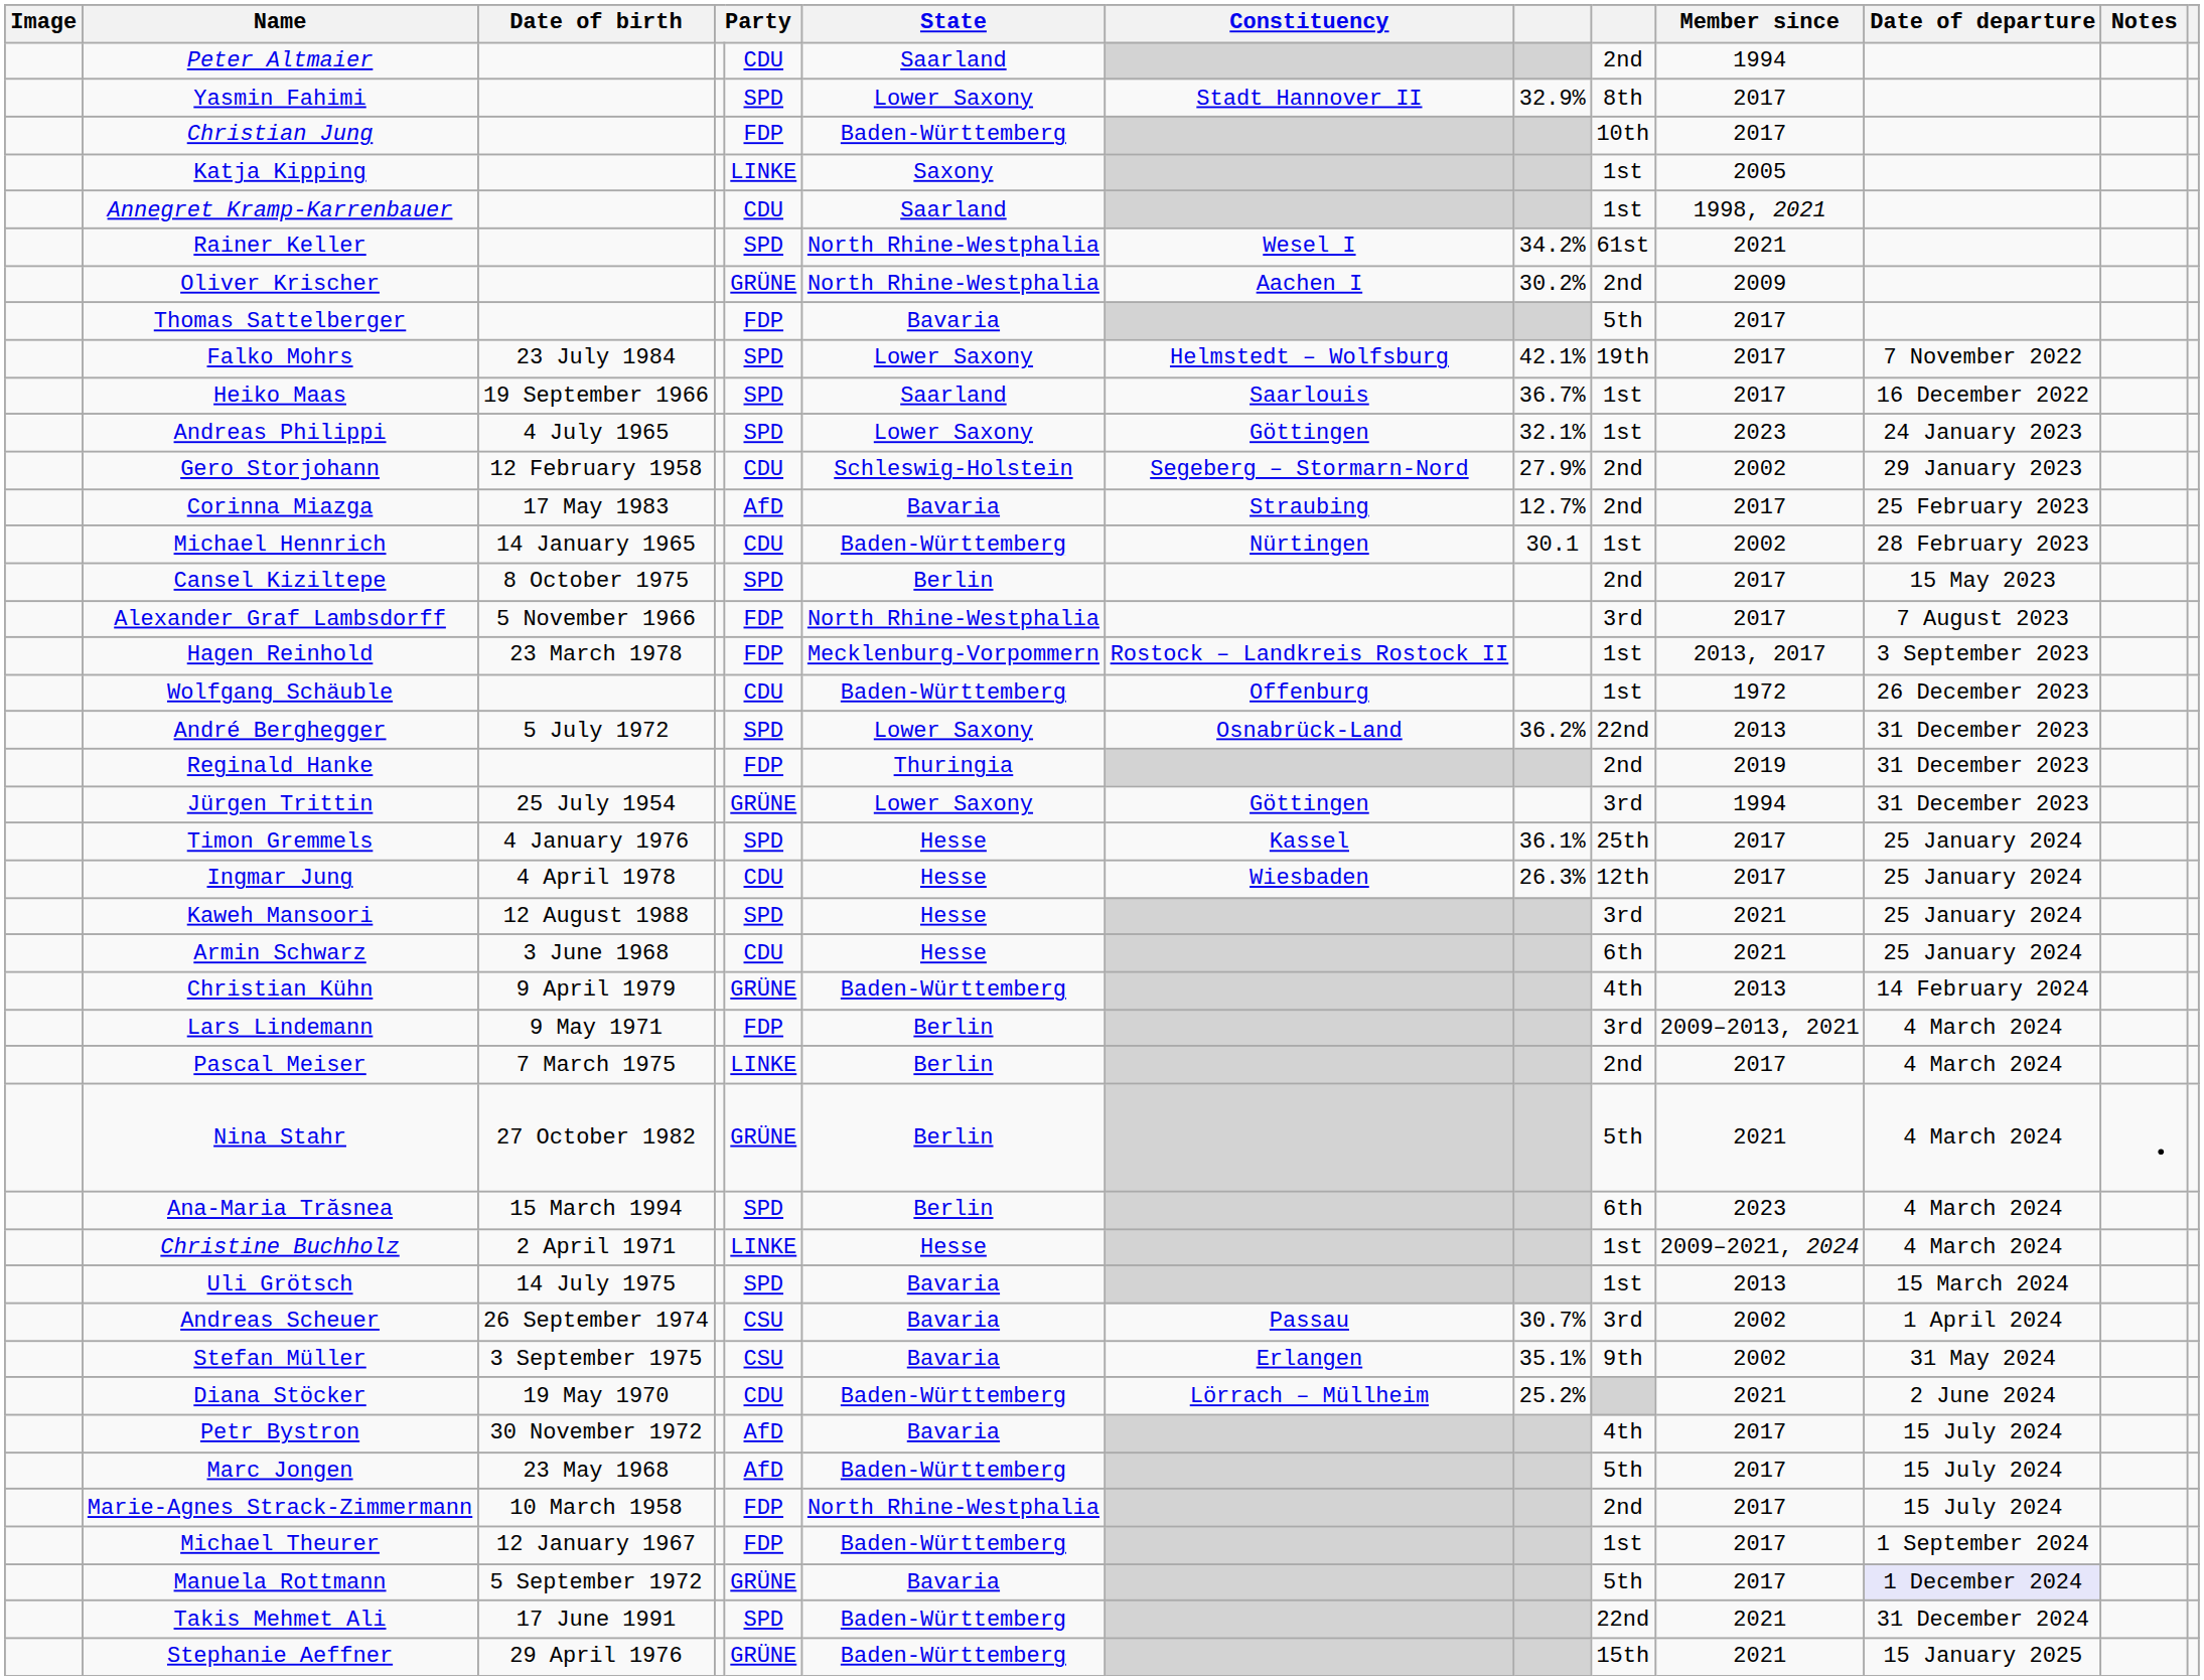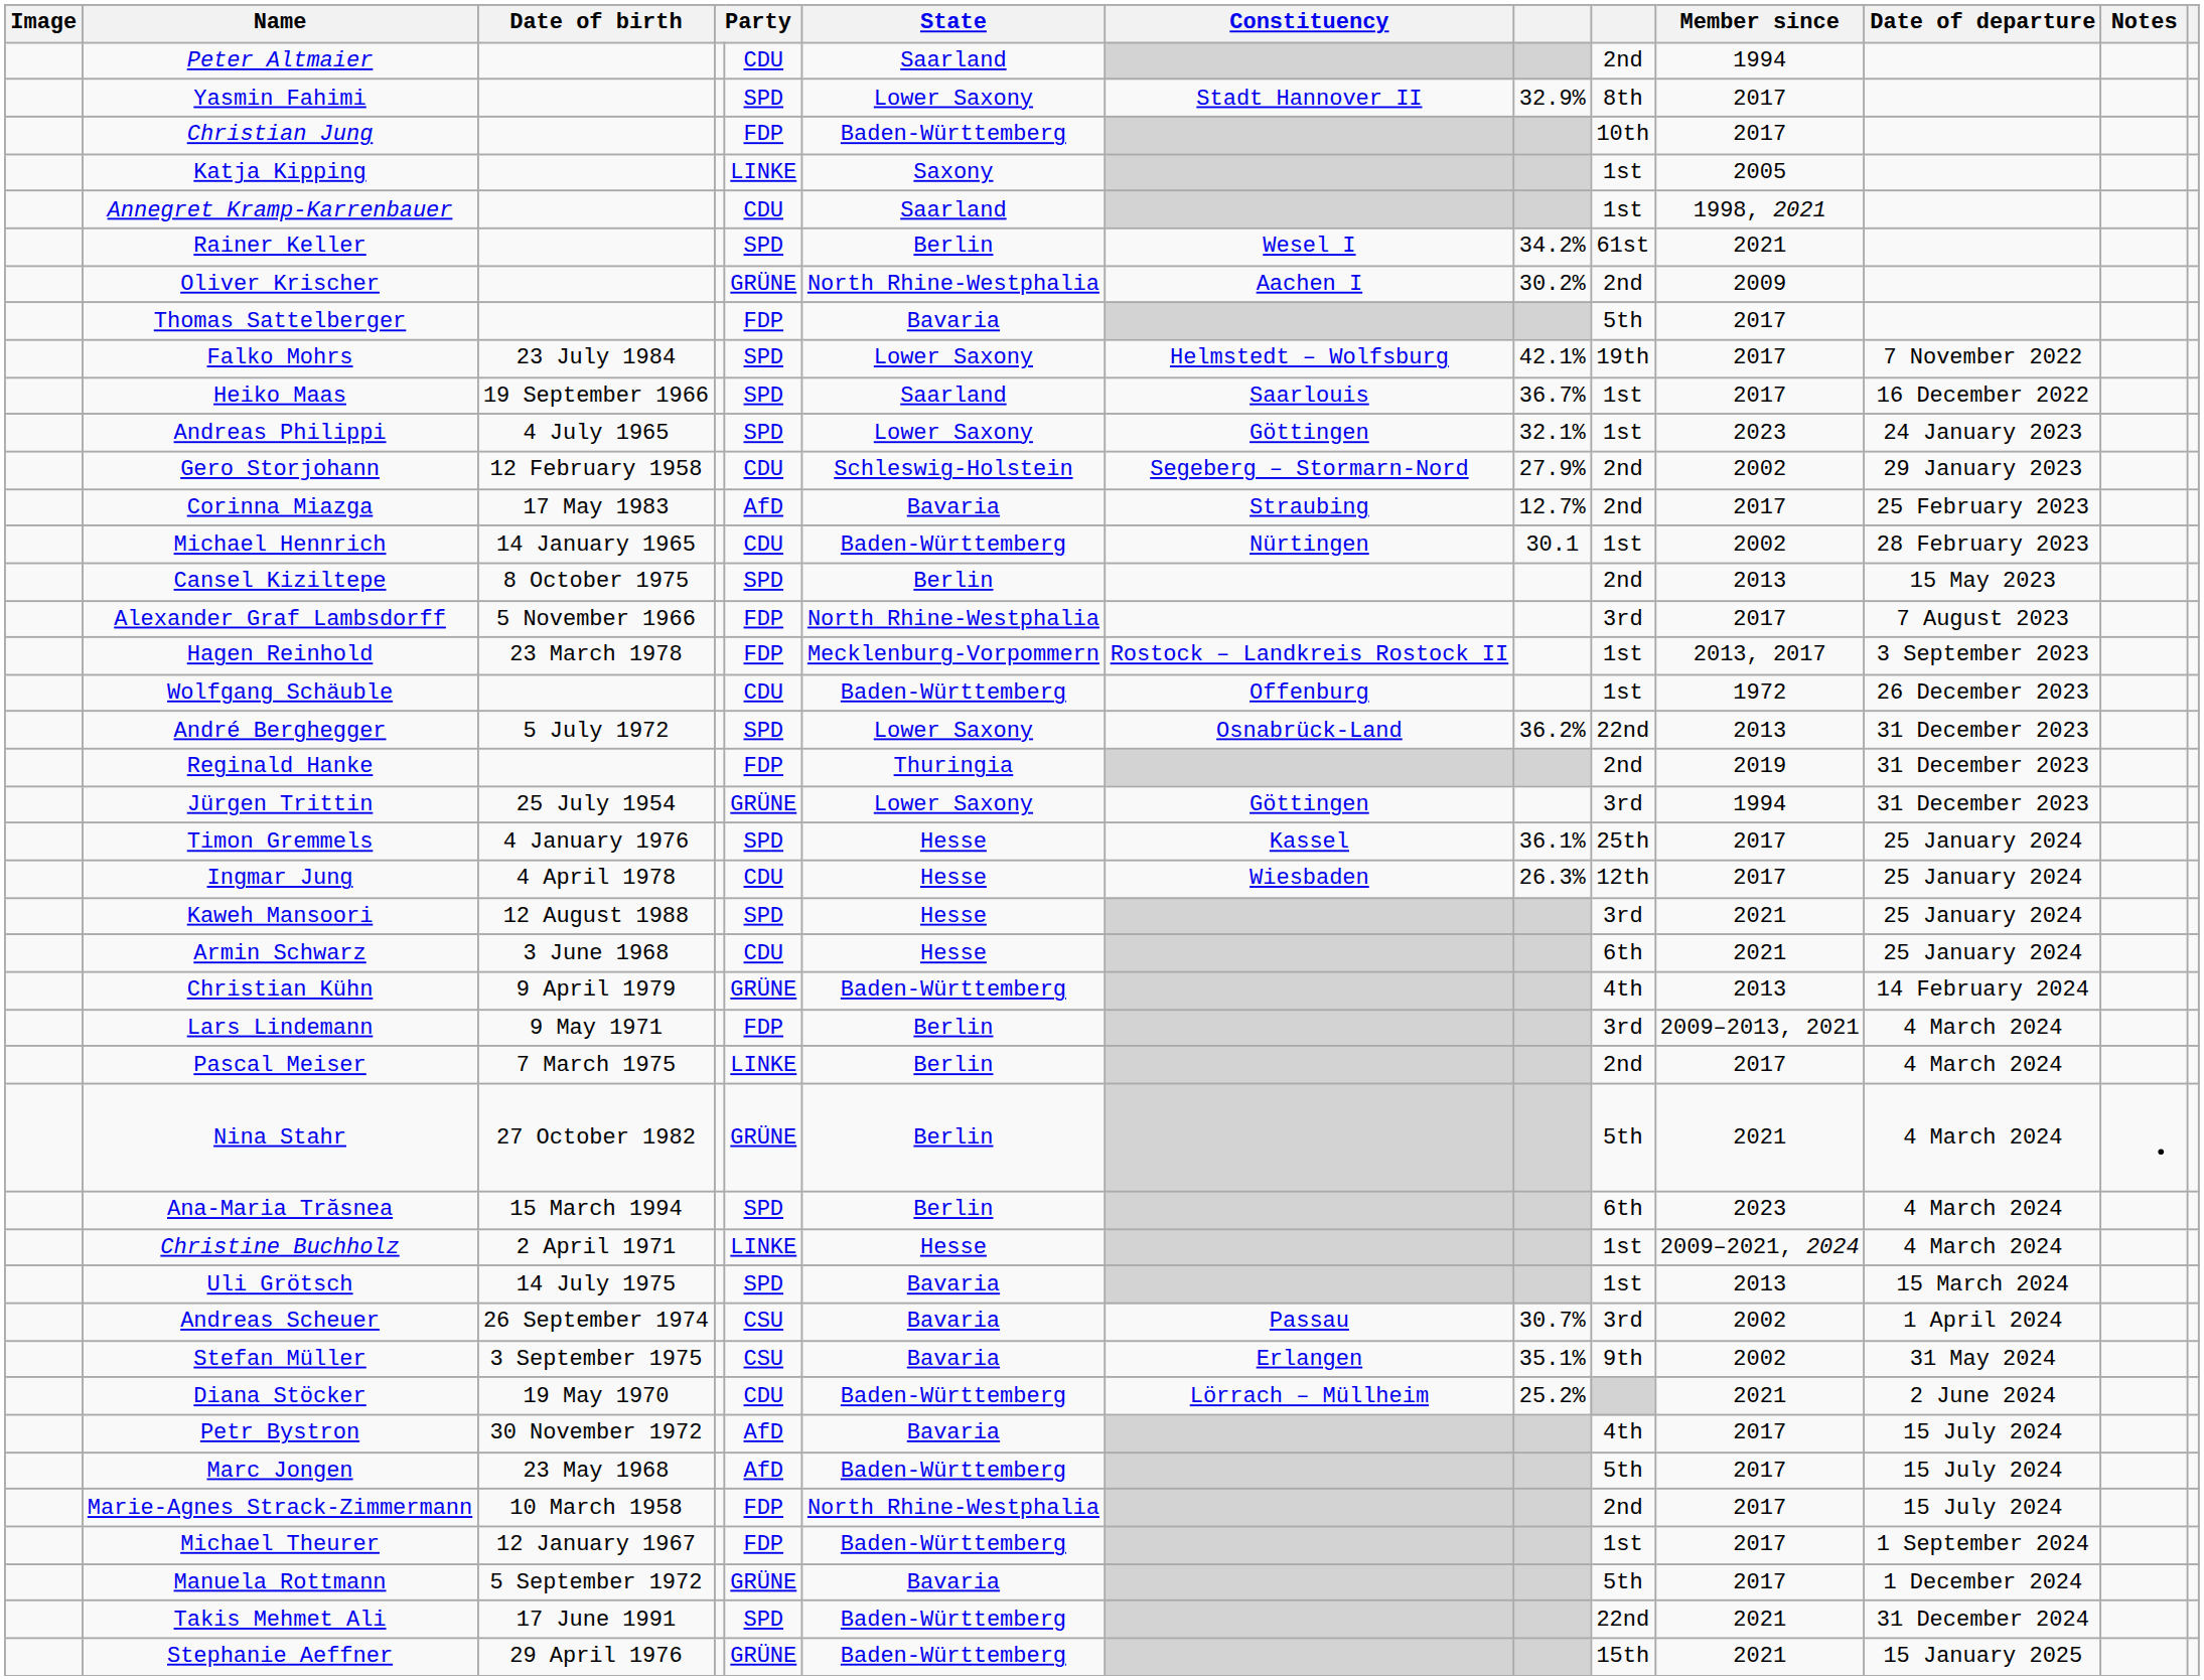Rainer Keller | State: North Rhine-Westphalia -> Berlin
Cansel Kiziltepe | Member since: 2017 -> 2013
Manuela Rottmann | Date of departure: lavender background -> no background
